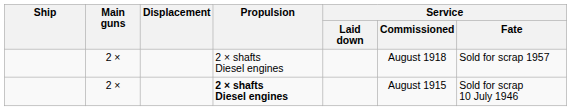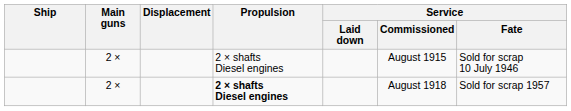row 3 | Service / Commissioned: August 1918 -> August 1915
row 3 | Service / Fate: Sold for scrap 1957 -> Sold for scrap 10 July 1946
row 4 | Service / Commissioned: August 1915 -> August 1918
row 4 | Service / Fate: Sold for scrap 10 July 1946 -> Sold for scrap 1957
